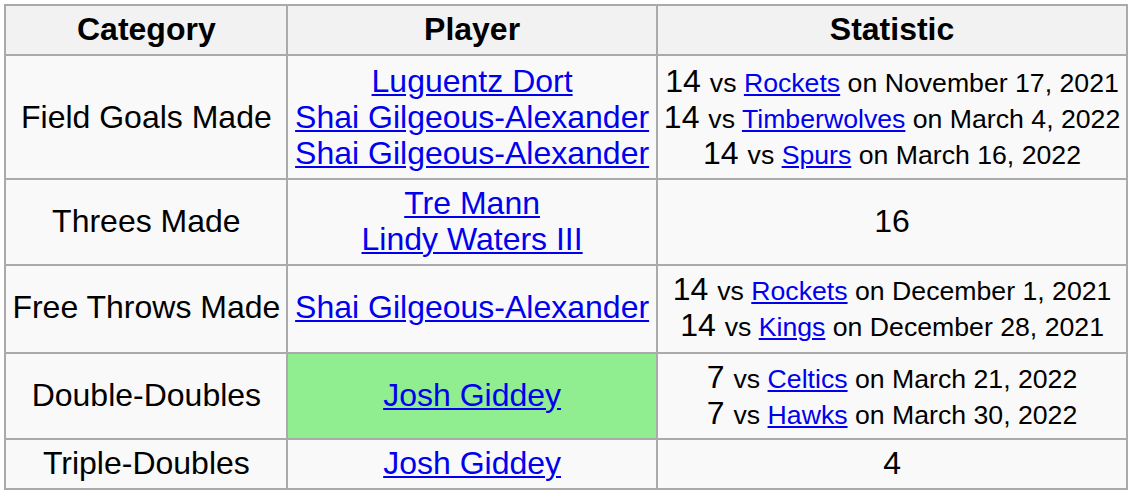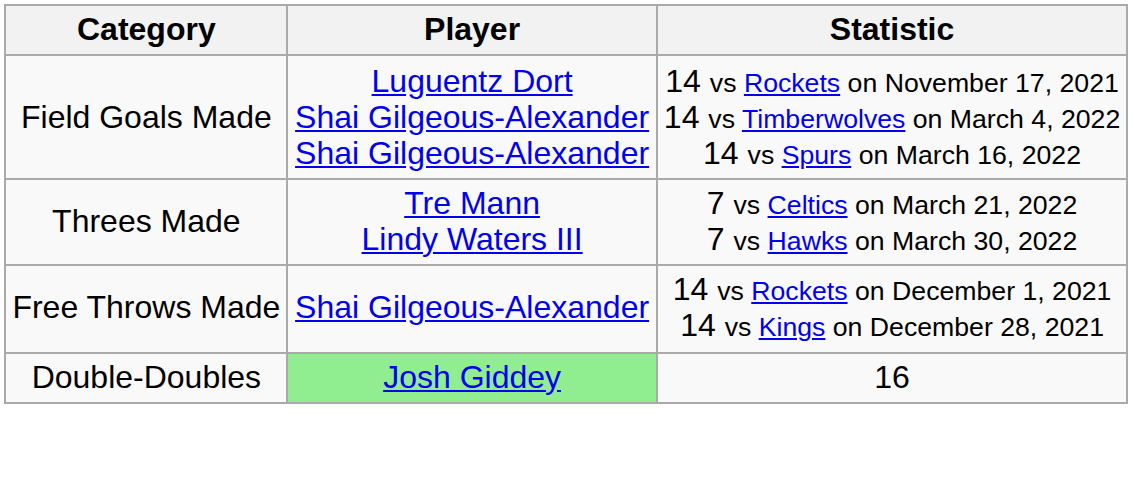Threes Made | Statistic: 16 -> 7 vs Celtics on March 21, 2022 7 vs Hawks on March 30, 2022
Double-Doubles | Statistic: 7 vs Celtics on March 21, 2022 7 vs Hawks on March 30, 2022 -> 16
- row: Triple-Doubles | Josh Giddey | 4
